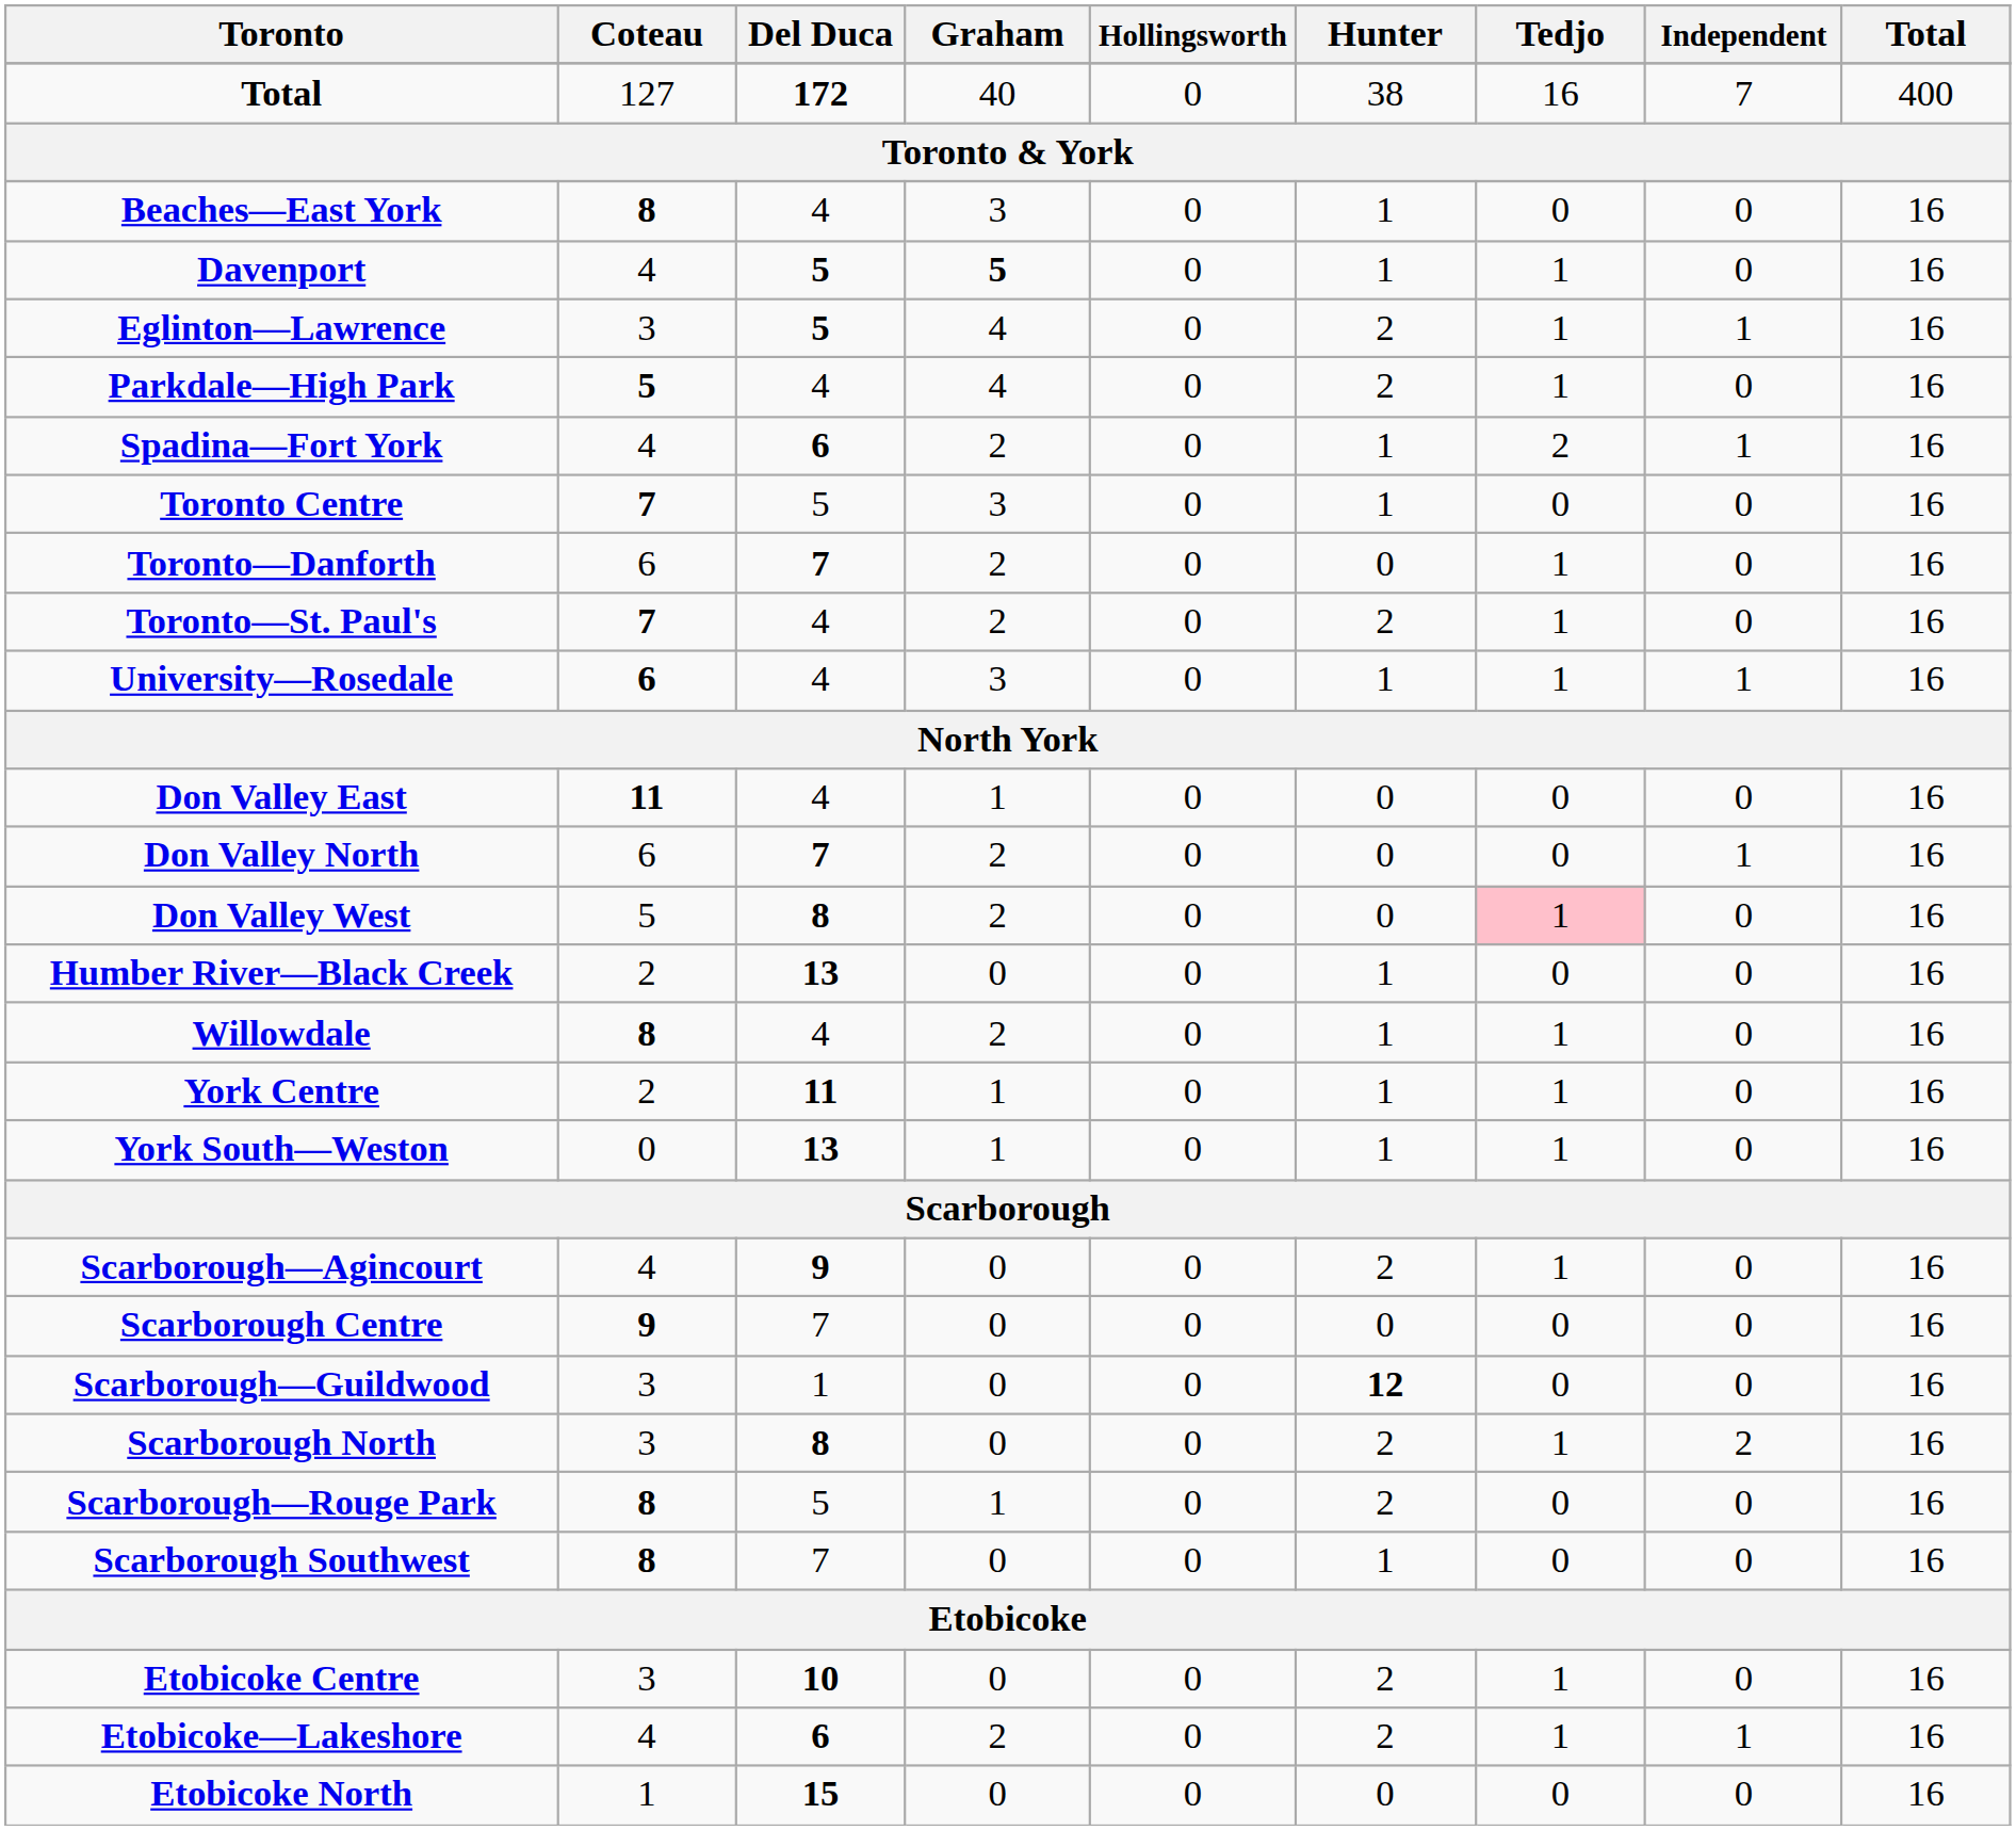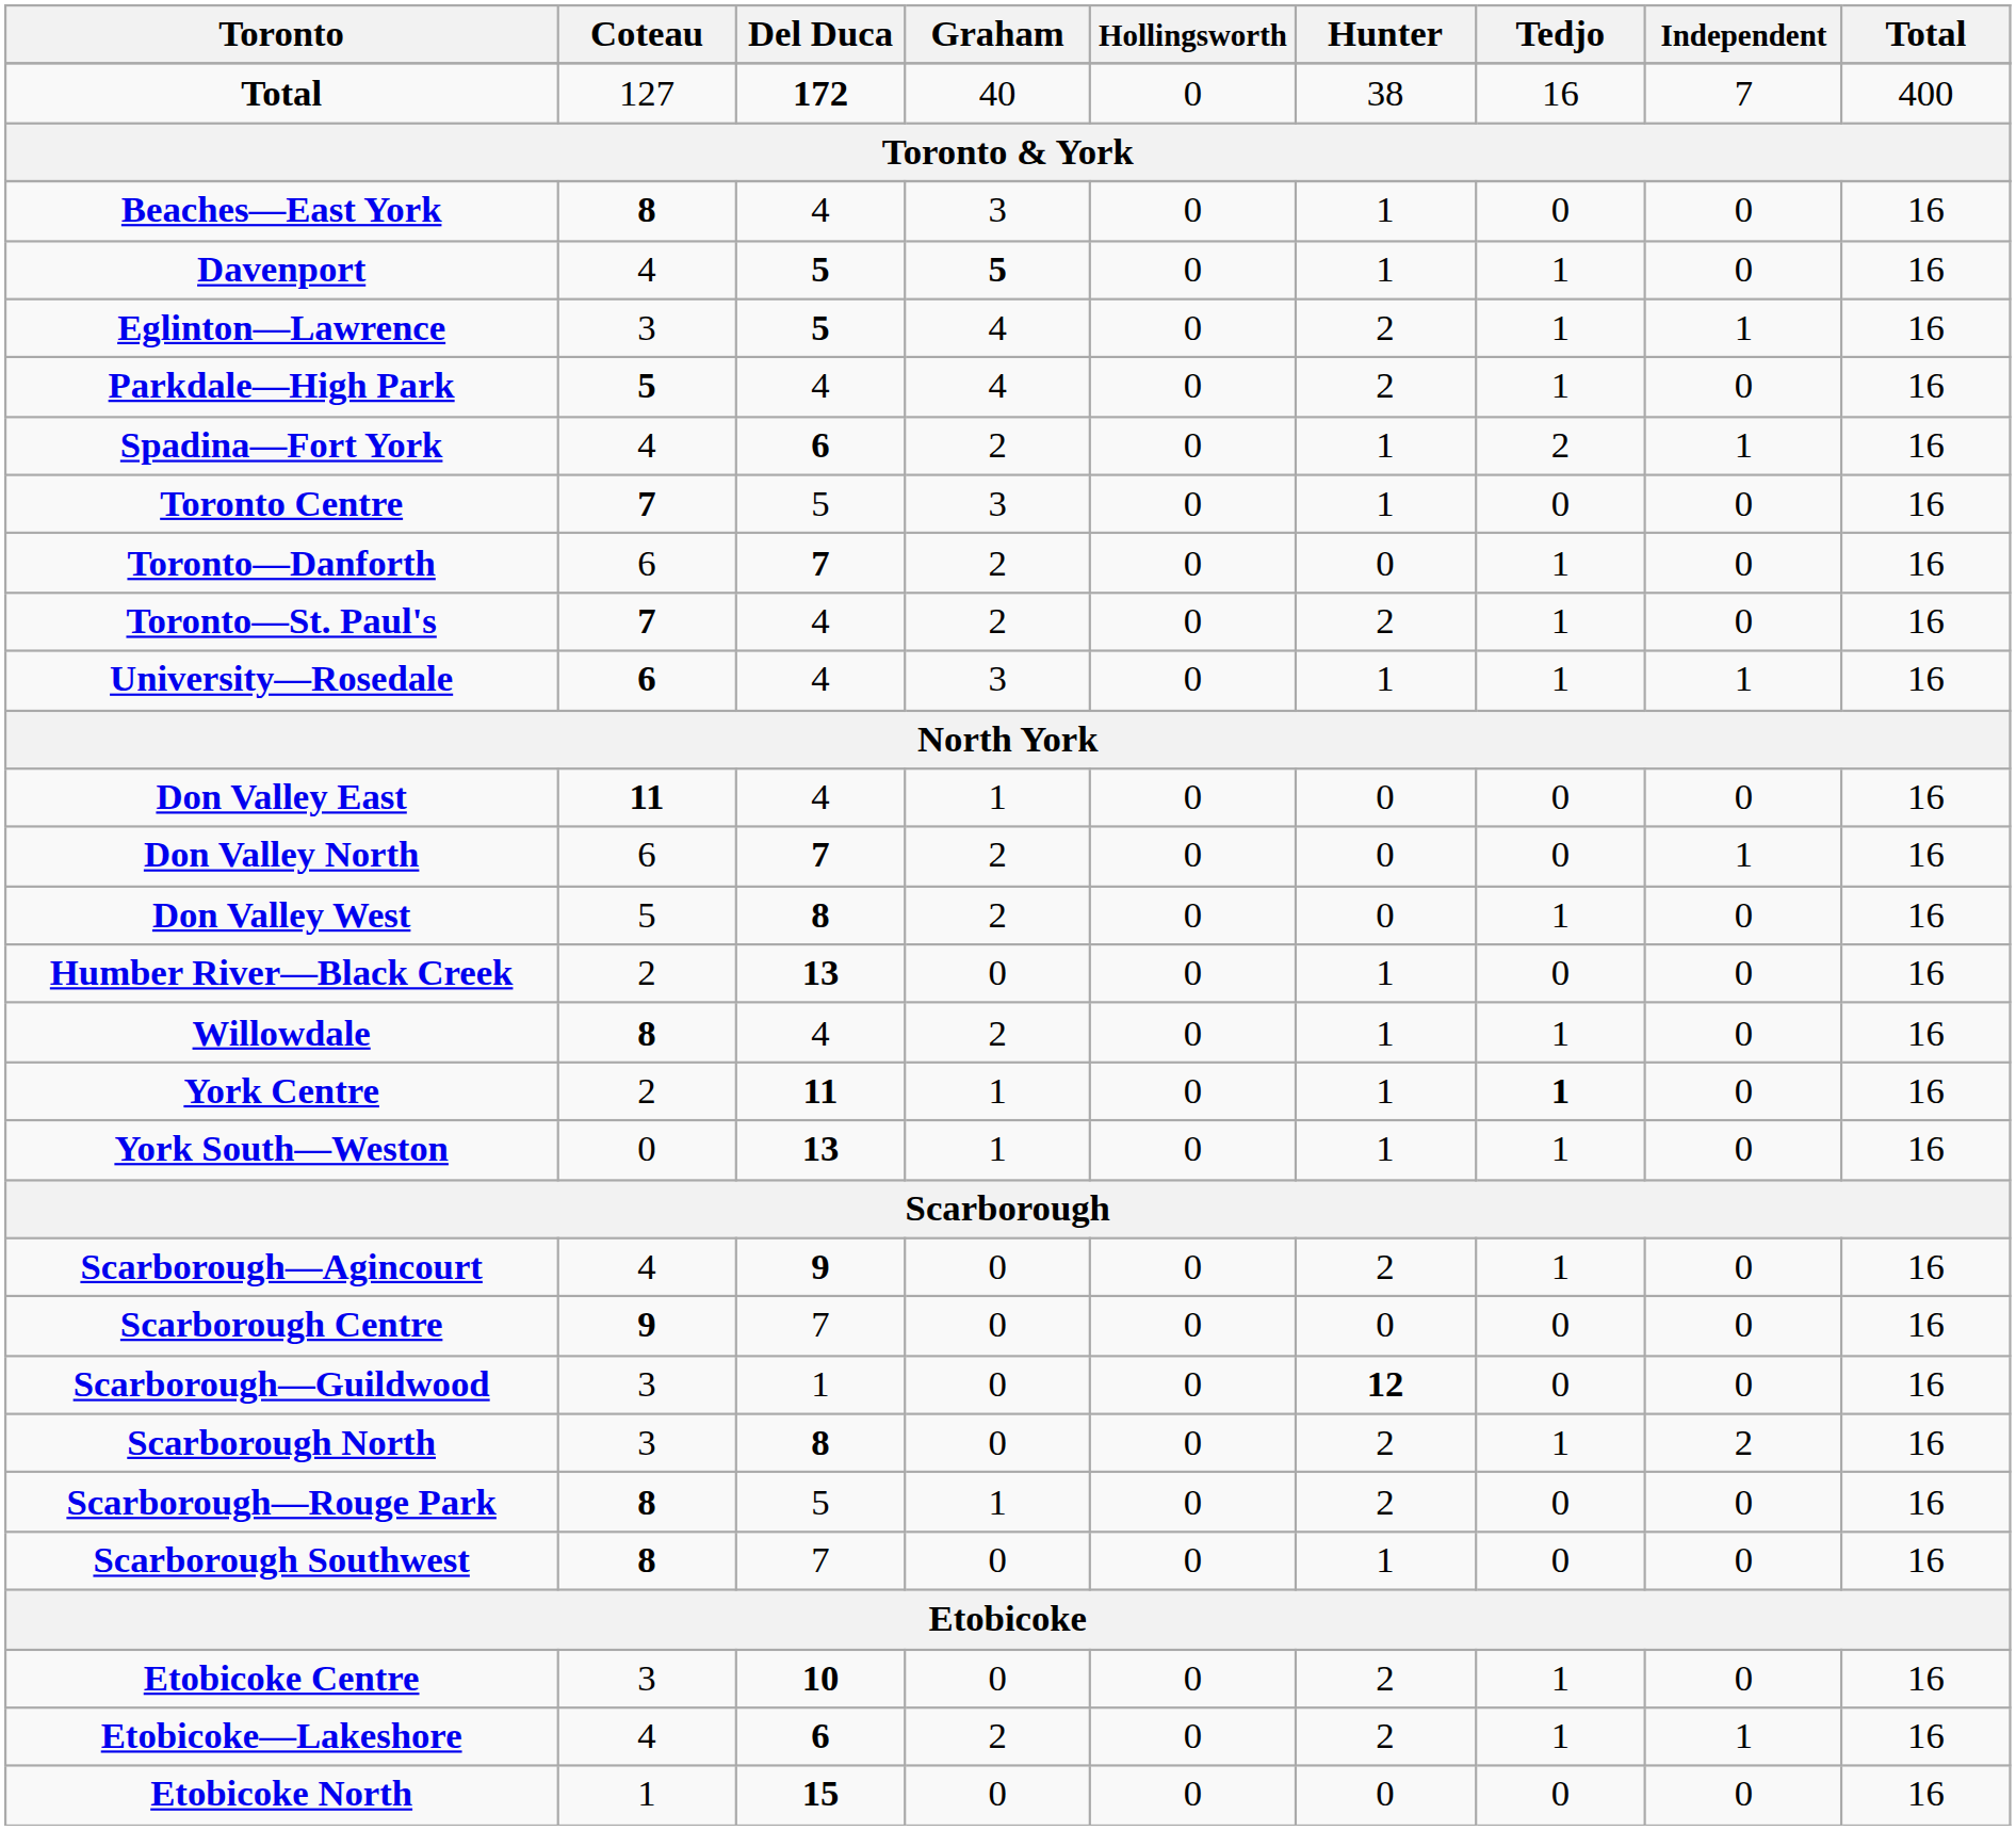Don Valley West | Tedjo: pink background -> no background
York Centre | Tedjo: normal -> bold
